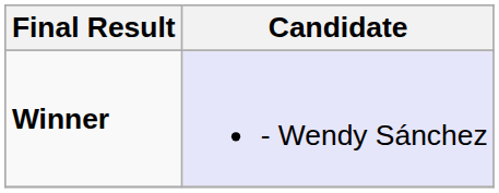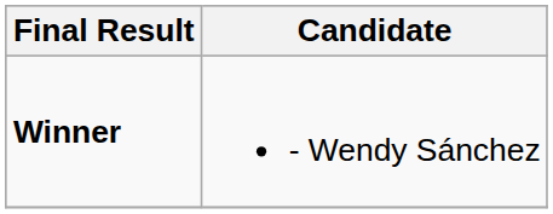Winner | Candidate: lavender background -> no background
